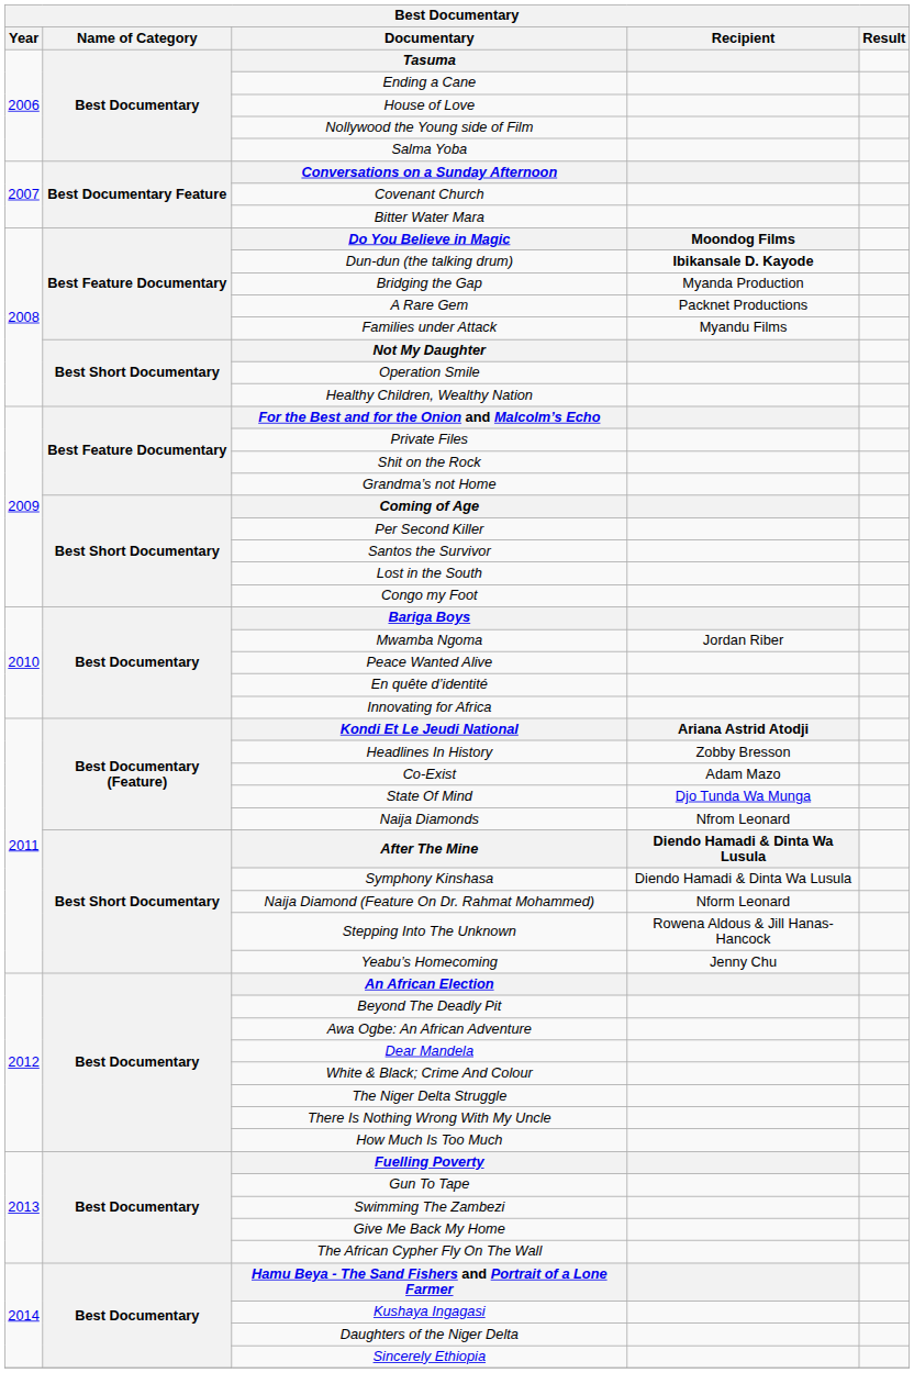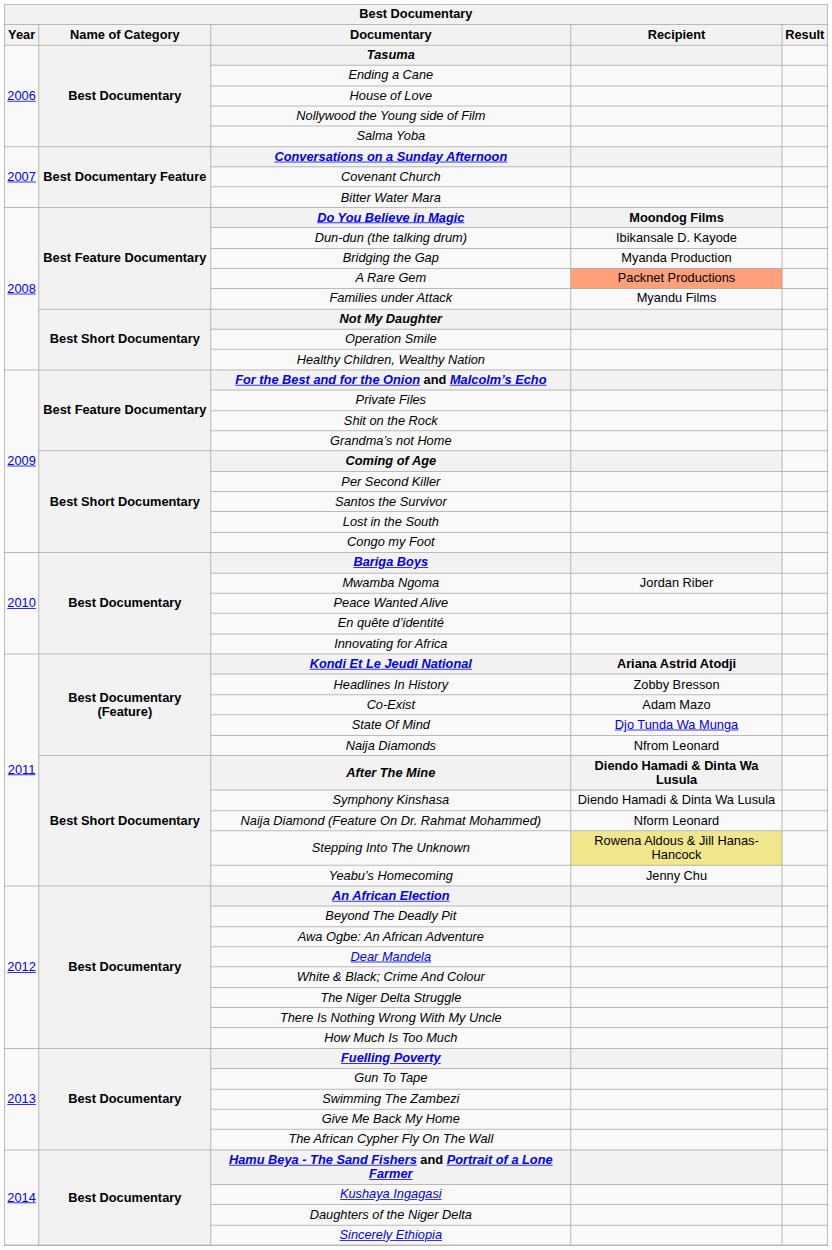Dun-dun (the talking drum) | Recipient: bold -> normal
A Rare Gem | Recipient: no background -> lightsalmon background
Stepping Into The Unknown | Recipient: no background -> khaki background
